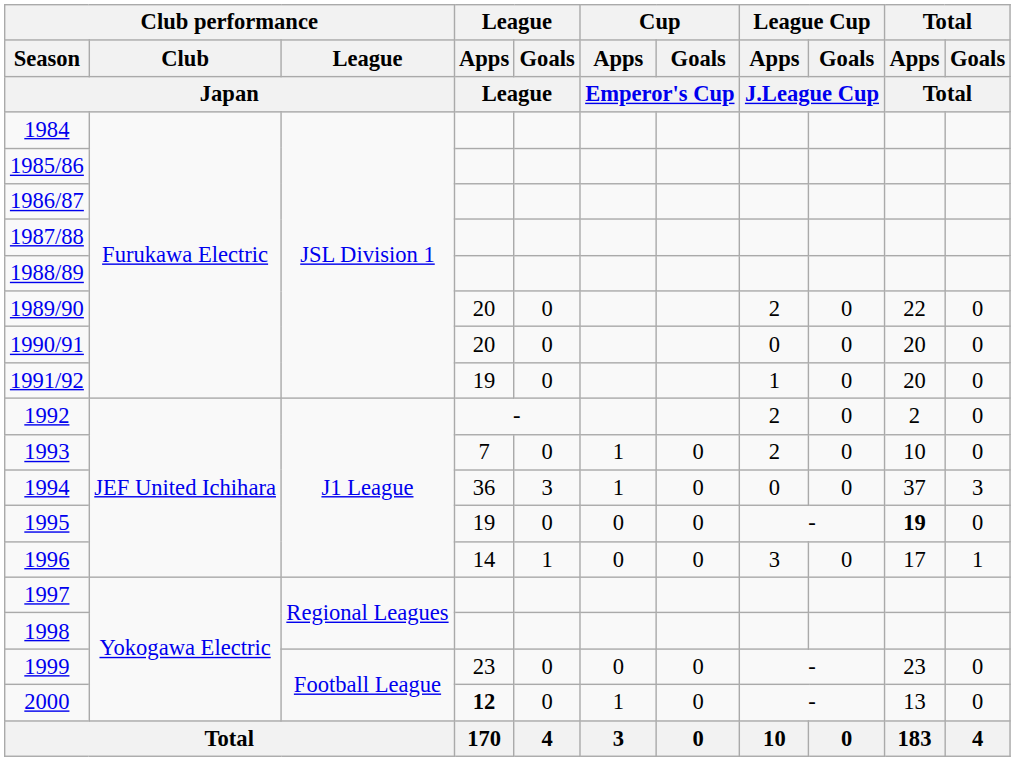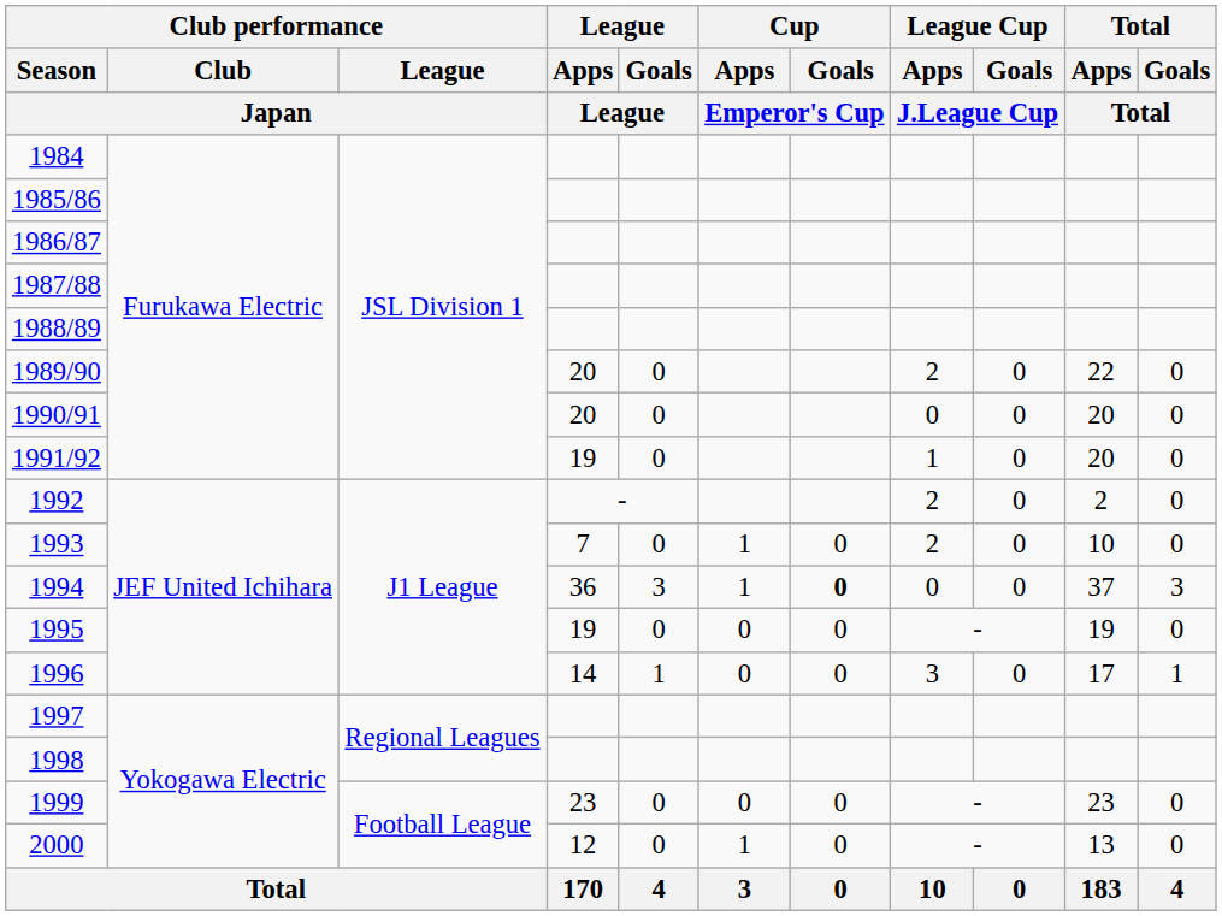1994 | Cup / Goals / Emperor's Cup: normal -> bold
1995 | Total / Apps / Total: bold -> normal
2000 | League / Apps / League: bold -> normal
